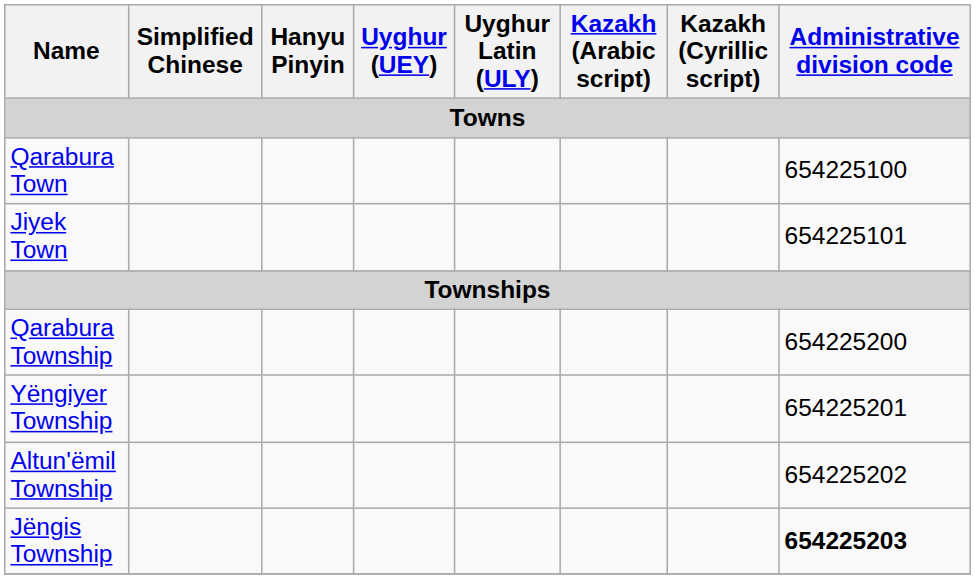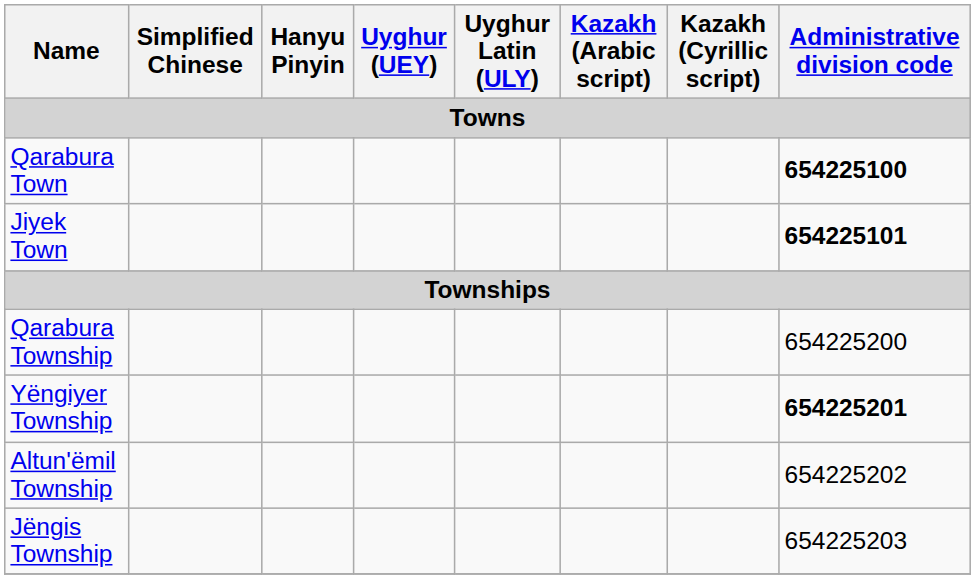Qarabura Town | Administrative division code: normal -> bold
Jiyek Town | Administrative division code: normal -> bold
Yëngiyer Township | Administrative division code: normal -> bold
Jëngis Township | Administrative division code: bold -> normal
